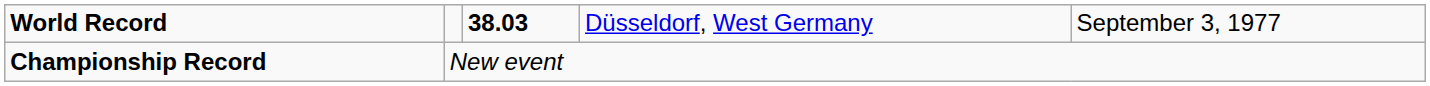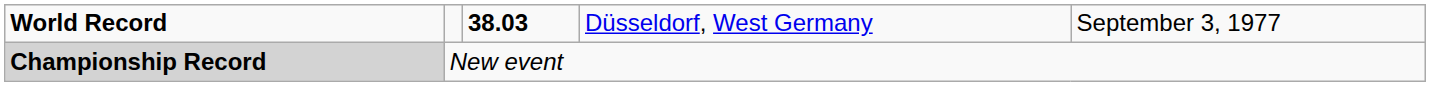Championship Record | column 1: no background -> lightgrey background
